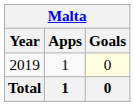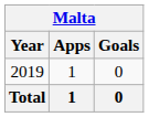2019 | Goals: lightyellow background -> no background
